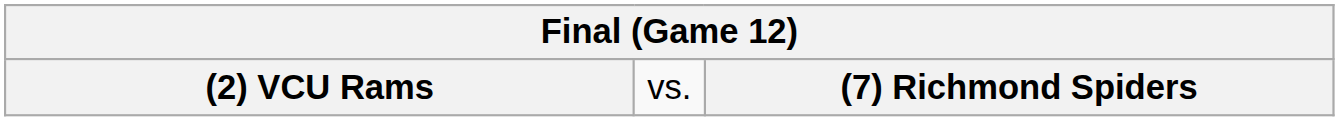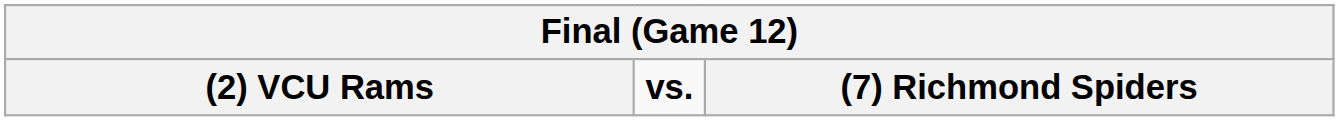(2) VCU Rams | column 2: normal -> bold
